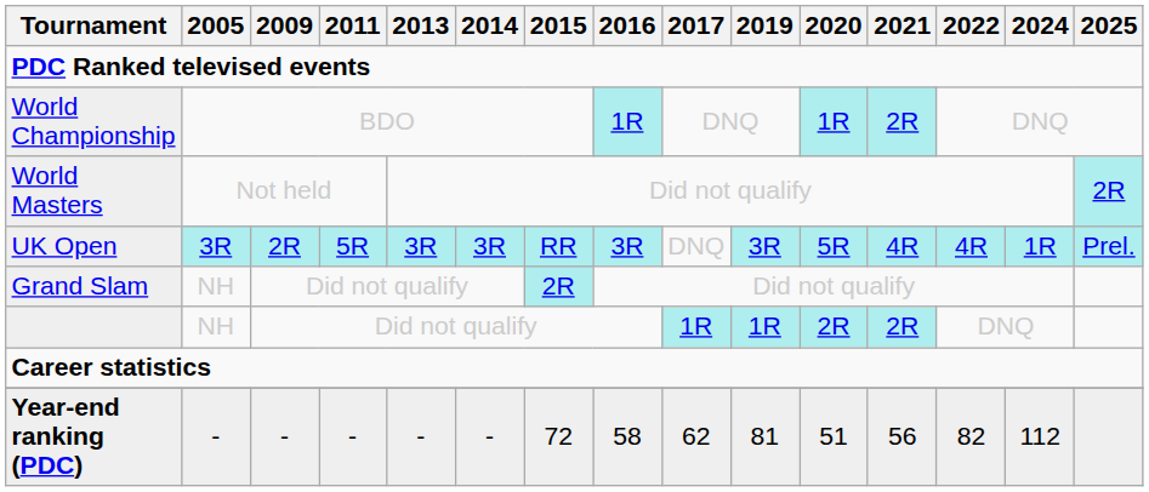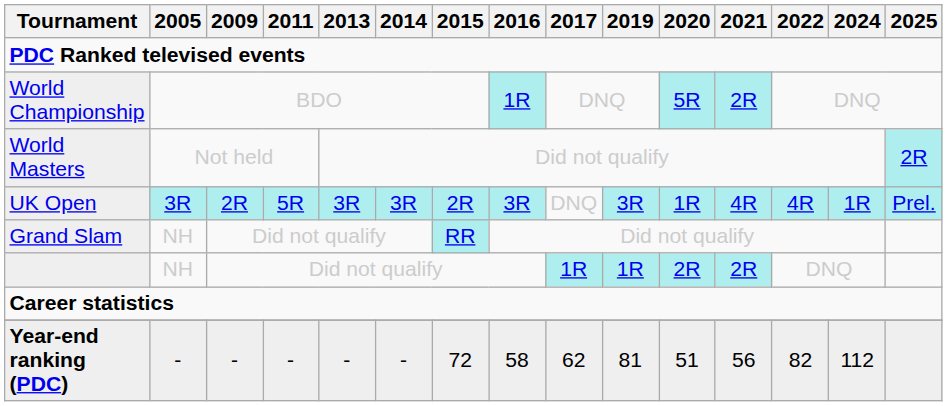World Championship | 2020: 1R -> 5R
UK Open | 2015: RR -> 2R
UK Open | 2020: 5R -> 1R
Grand Slam | 2015: 2R -> RR
